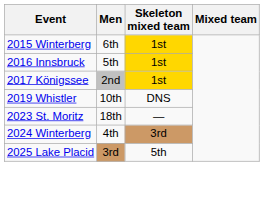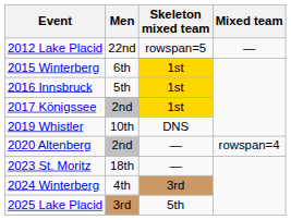+ row: 2012 Lake Placid | 22nd | rowspan=5 | —
+ row: 2020 Altenberg | 2nd | — | rowspan=4
